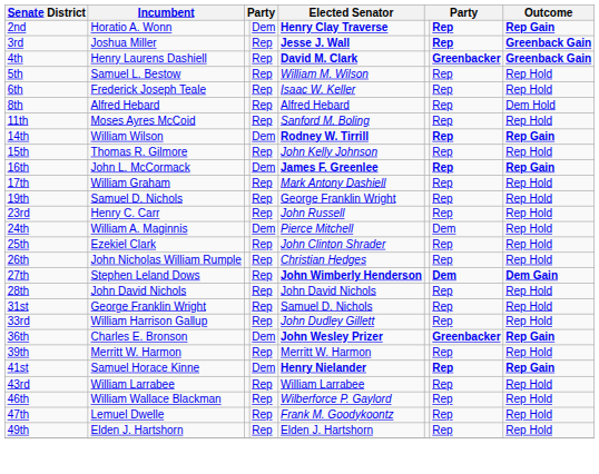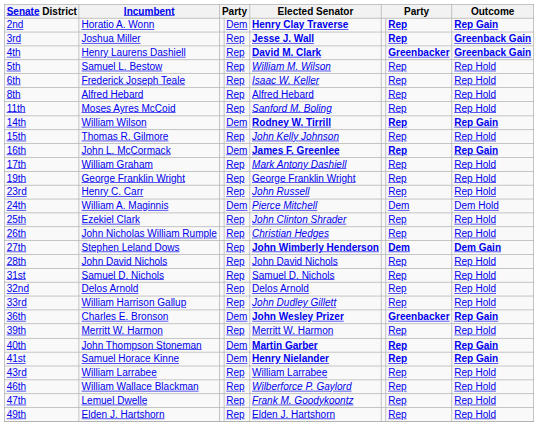8th | Outcome: Dem Hold -> Rep Hold
19th | Incumbent: Samuel D. Nichols -> George Franklin Wright
24th | Outcome: Rep Hold -> Dem Hold
31st | Incumbent: George Franklin Wright -> Samuel D. Nichols
+ row: 32nd | Delos Arnold | Rep | Delos Arnold | Rep | Rep Hold
+ row: 40th | John Thompson Stoneman | Dem | Martin Garber | Rep | Rep Gain
